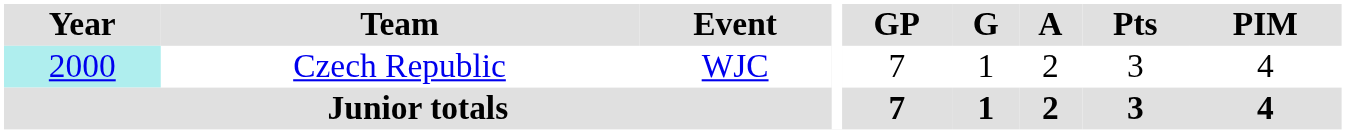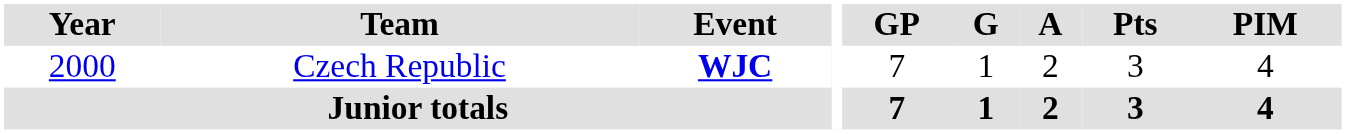Czech Republic | Year: paleturquoise background -> no background
Czech Republic | Event: normal -> bold
